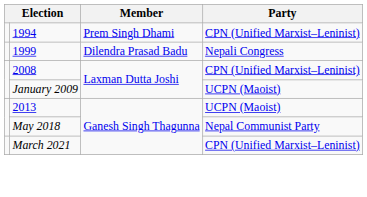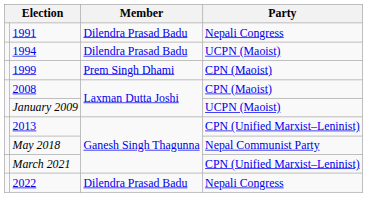+ row: 1991 | Dilendra Prasad Badu | Nepali Congress
1994 | Member: Prem Singh Dhami -> Dilendra Prasad Badu
1994 | Party: CPN (Unified Marxist–Leninist) -> UCPN (Maoist)
1999 | Member: Dilendra Prasad Badu -> Prem Singh Dhami
1999 | Party: Nepali Congress -> CPN (Maoist)
2008 | Party: CPN (Unified Marxist–Leninist) -> CPN (Maoist)
2013 | Party: UCPN (Maoist) -> CPN (Unified Marxist–Leninist)
+ row: 2022 | Dilendra Prasad Badu | Nepali Congress
